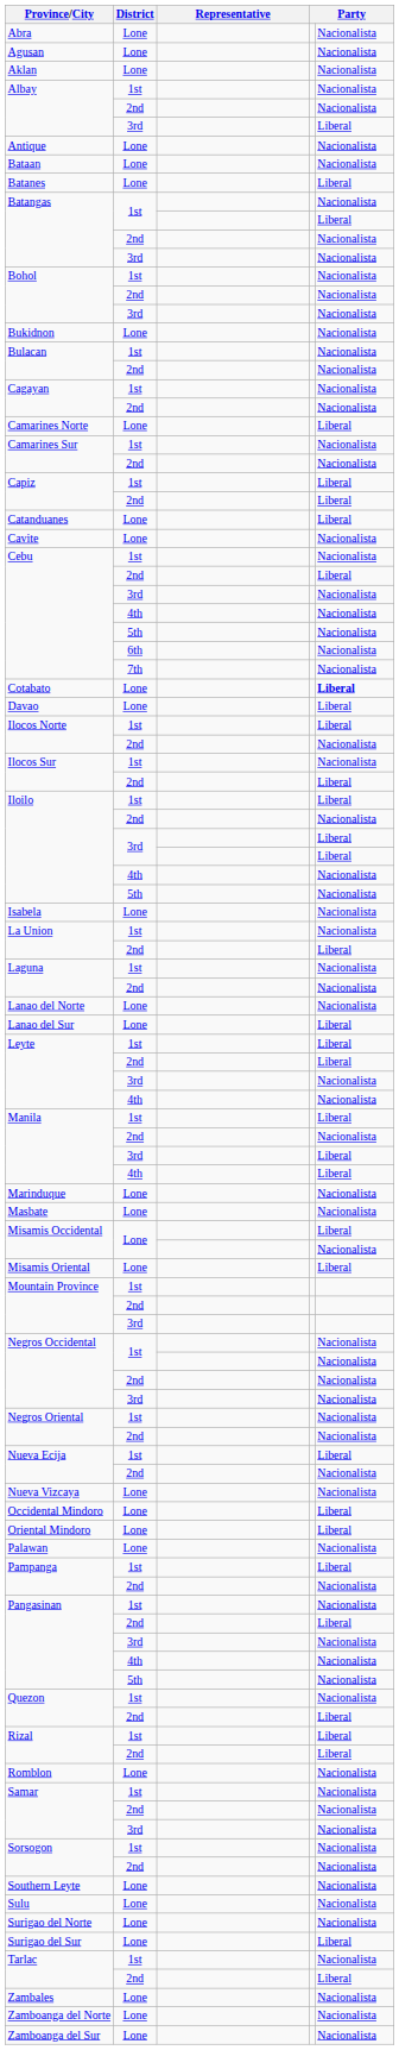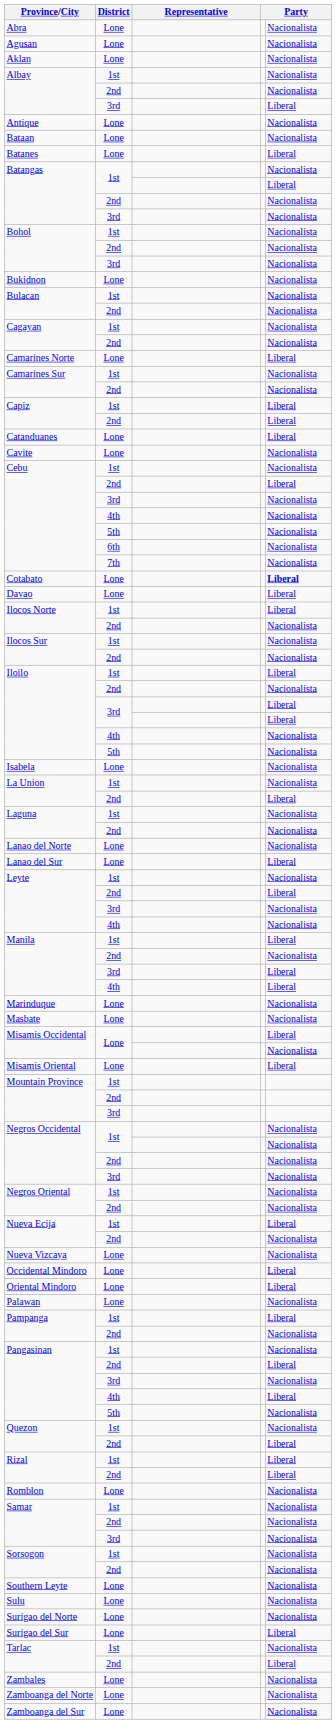Ilocos Sur / 2nd | column 5: Liberal -> Nacionalista
Leyte / 1st | column 5: Liberal -> Nacionalista
Pangasinan / 4th | column 5: Nacionalista -> Liberal
